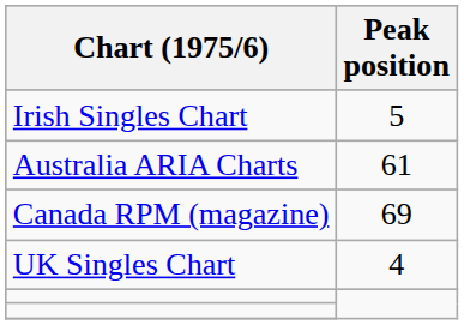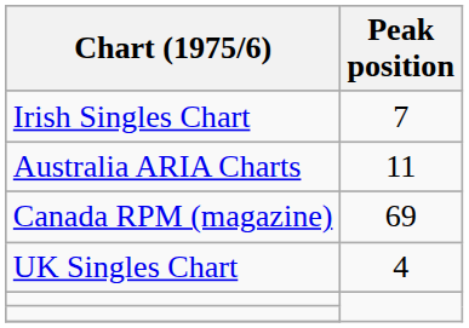row 2 | Peak position: 5 -> 7
row 3 | Peak position: 61 -> 11
